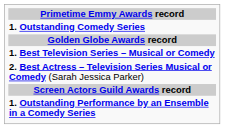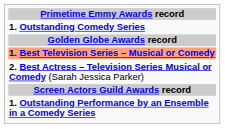1. Best Television Series – Musical or Comedy | 1. Outstanding Comedy Series: no background -> lightsalmon background
